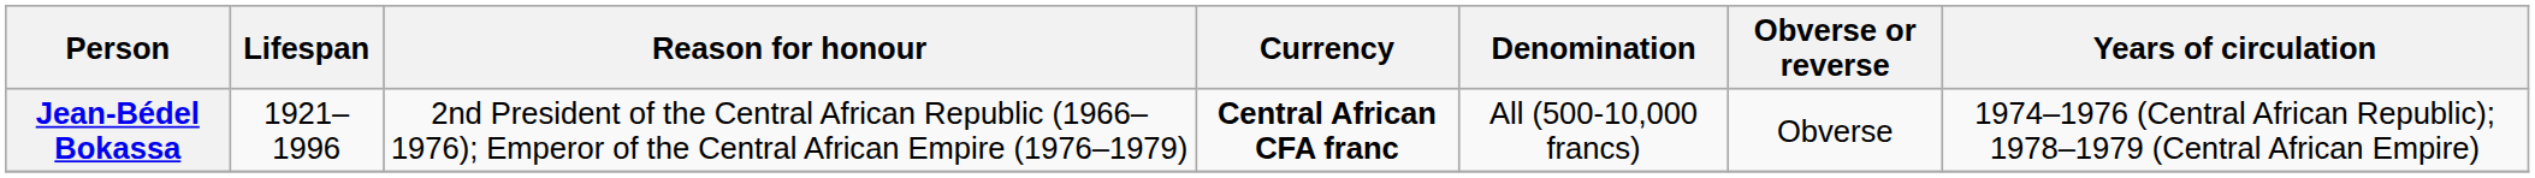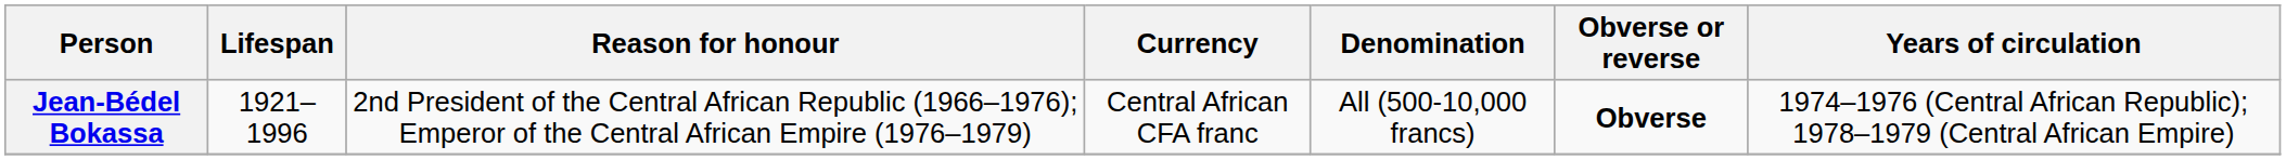Jean-Bédel Bokassa | Currency: bold -> normal
Jean-Bédel Bokassa | Obverse or reverse: normal -> bold
